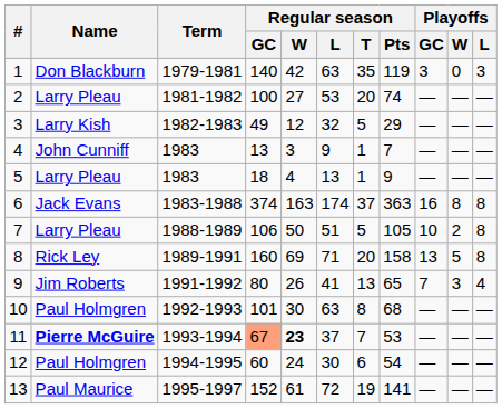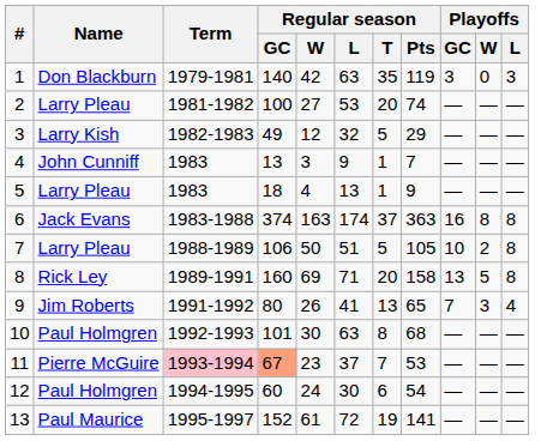11 | Name: bold -> normal
11 | Term: no background -> pink background
11 | Regular season / W: bold -> normal
